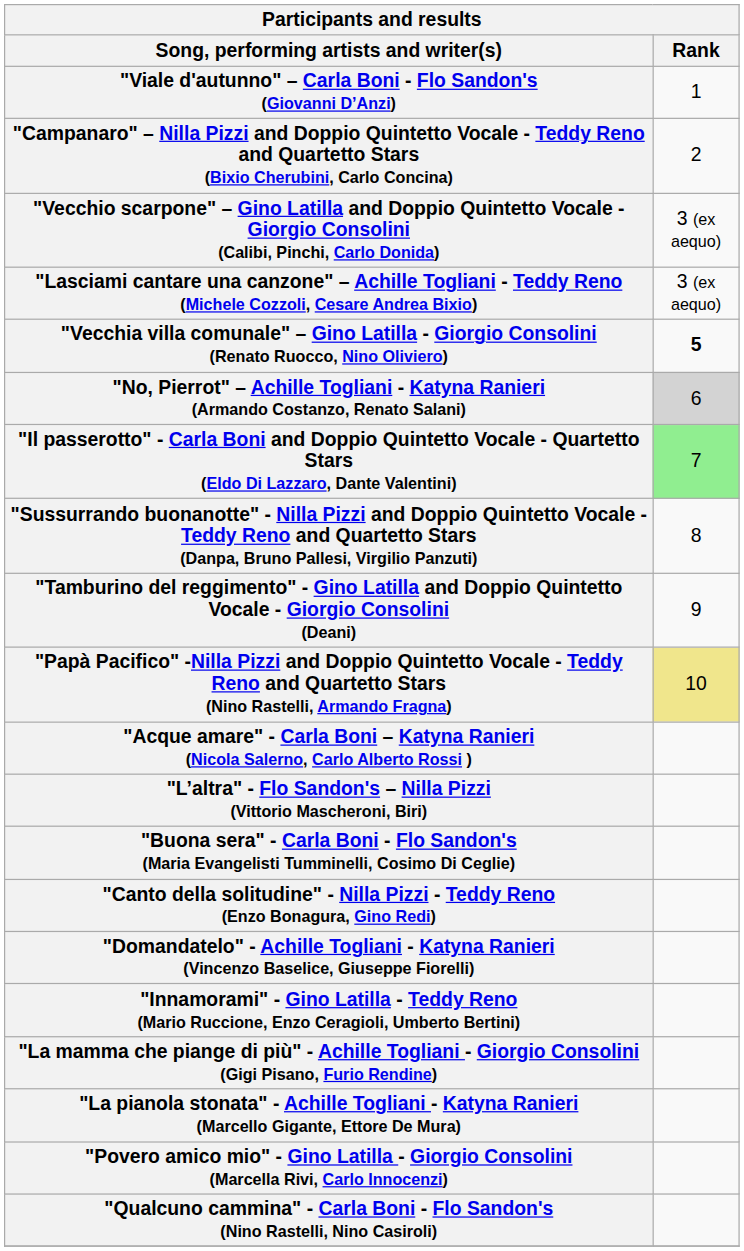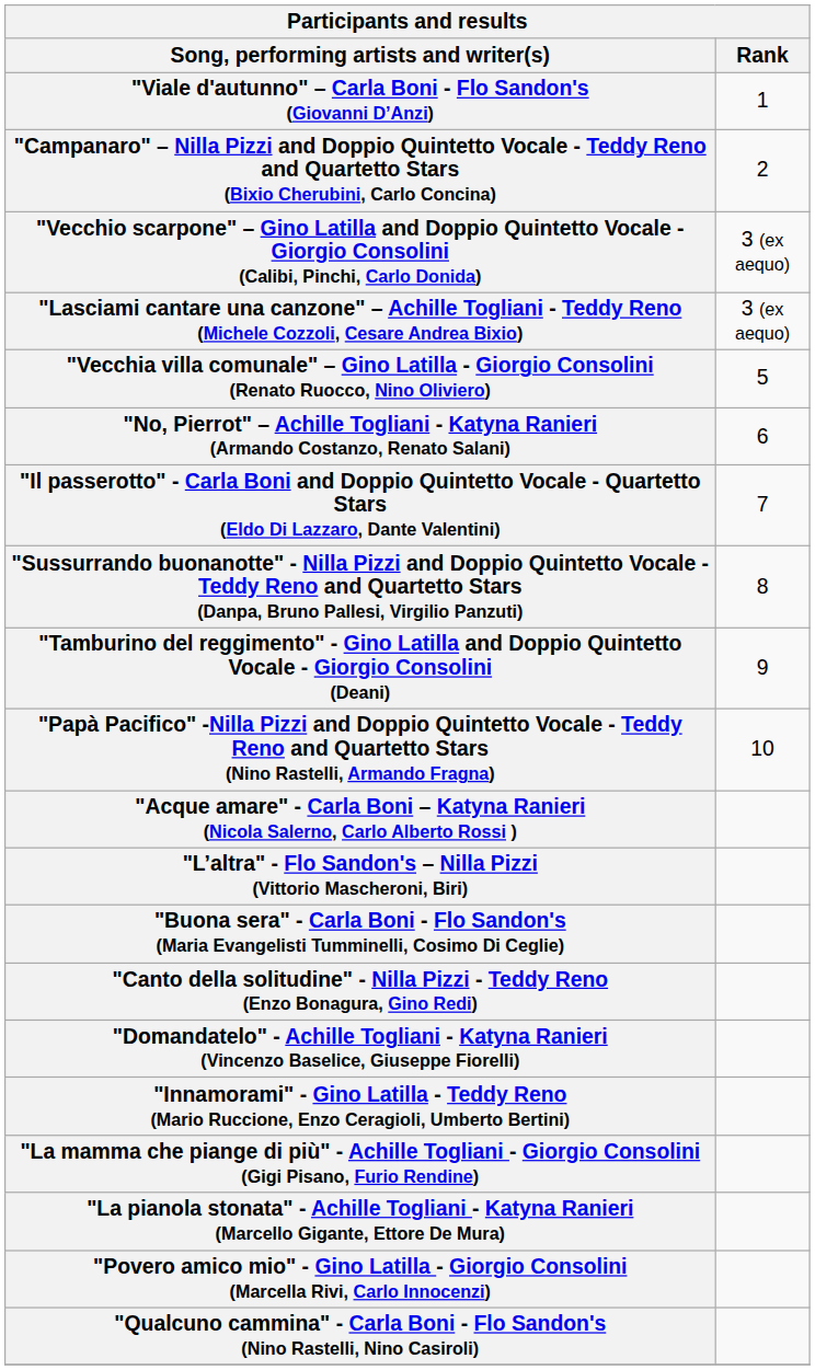row 7 | Rank: bold -> normal
row 8 | Rank: lightgrey background -> no background
row 9 | Rank: lightgreen background -> no background
row 12 | Rank: khaki background -> no background
